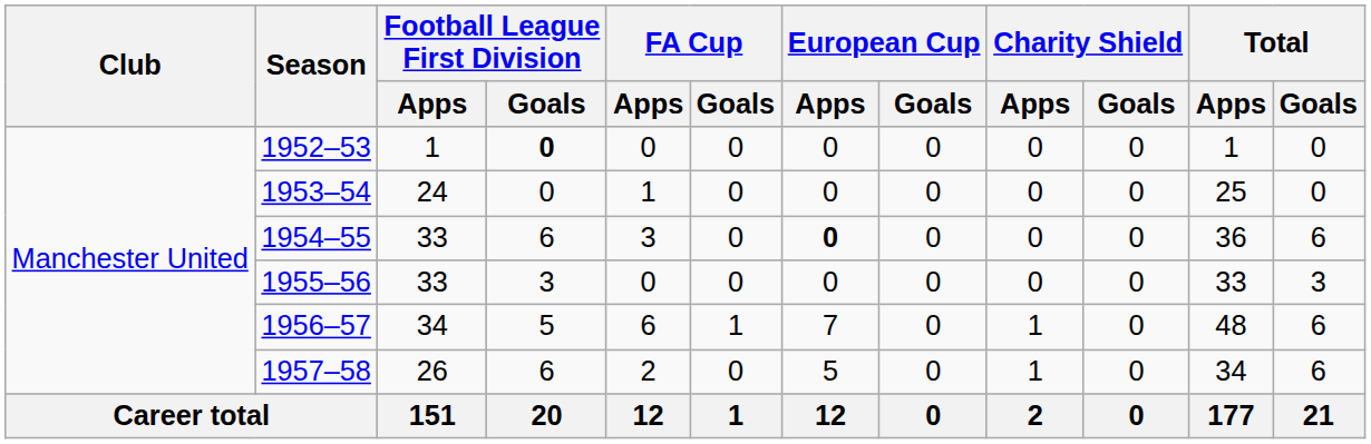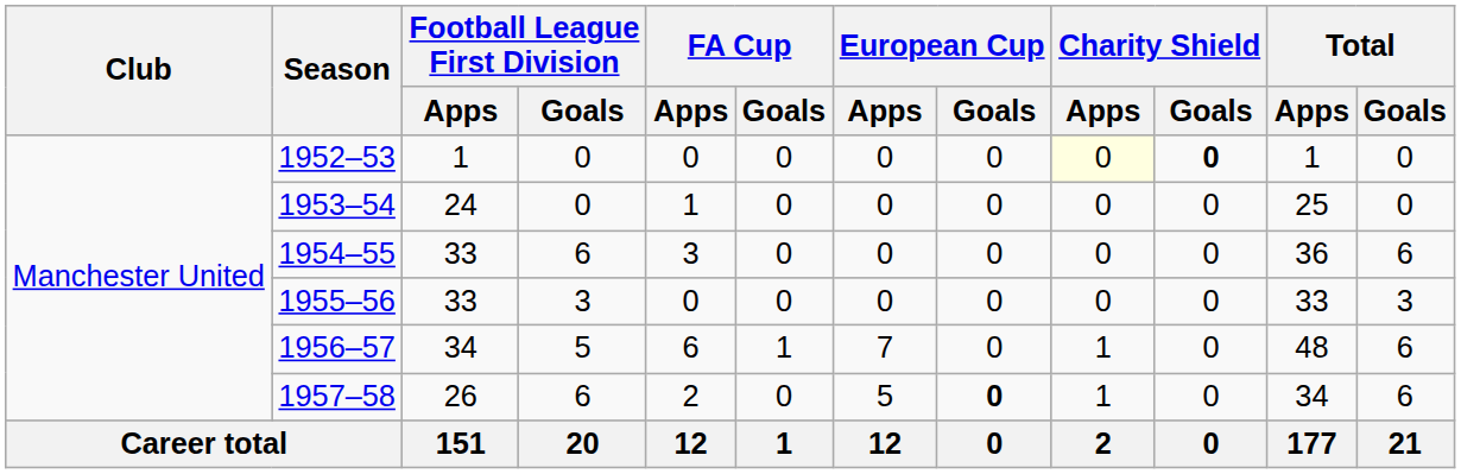1952–53 | Football League First Division / Goals: bold -> normal
1952–53 | Charity Shield / Apps: no background -> lightyellow background
1952–53 | Charity Shield / Goals: normal -> bold
1954–55 | European Cup / Apps: bold -> normal
1957–58 | European Cup / Goals: normal -> bold
